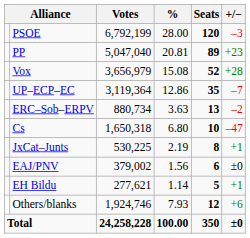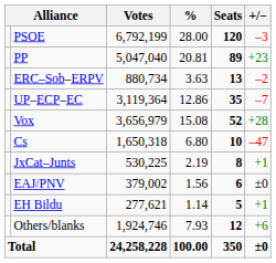rows swapped: Vox <-> ERC–Sob–ERPV
